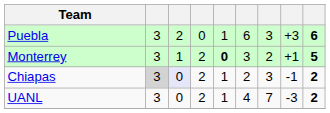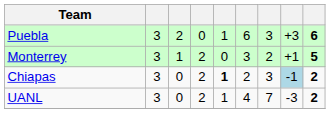Monterrey | column 5: bold -> normal
Chiapas | column 2: lightgrey background -> no background
Chiapas | column 3: lavender background -> no background
Chiapas | column 5: normal -> bold
Chiapas | column 8: no background -> lightblue background
